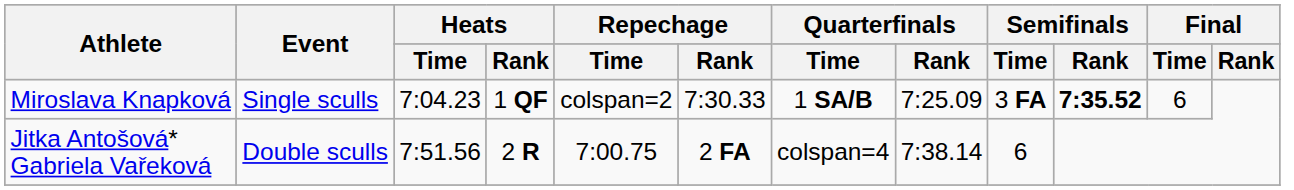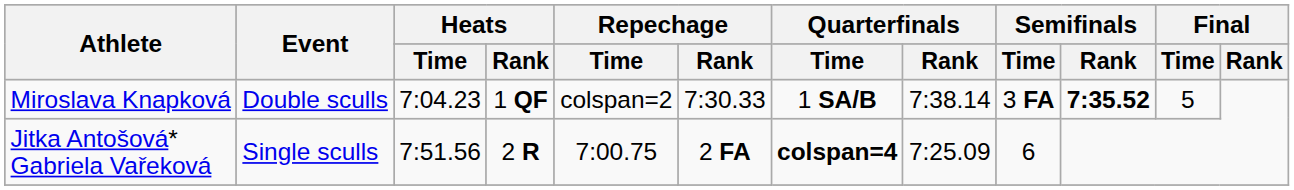Miroslava Knapková | Event: Single sculls -> Double sculls
Miroslava Knapková | Quarterfinals / Rank: 7:25.09 -> 7:38.14
Miroslava Knapková | Final / Time: 6 -> 5
Jitka Antošová* Gabriela Vařeková | Event: Double sculls -> Single sculls
Jitka Antošová* Gabriela Vařeková | Quarterfinals / Time: normal -> bold
Jitka Antošová* Gabriela Vařeková | Quarterfinals / Rank: 7:38.14 -> 7:25.09
